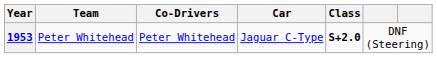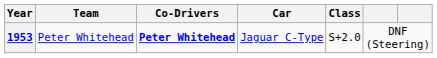1953 | Co-Drivers: normal -> bold
1953 | Class: bold -> normal
